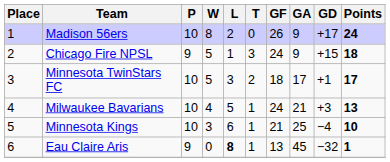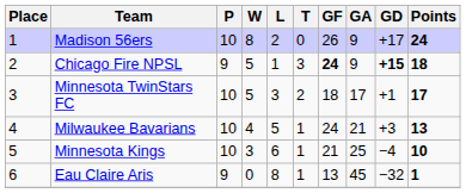Chicago Fire NPSL | GF: normal -> bold
Chicago Fire NPSL | GD: normal -> bold
Eau Claire Aris | L: bold -> normal
